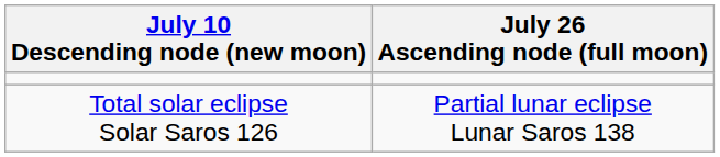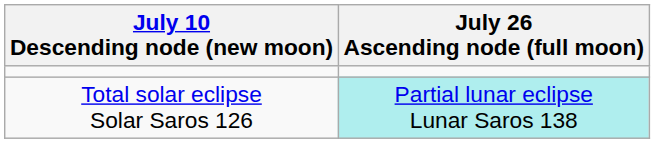row 3 | July 26 Ascending node (full moon): no background -> paleturquoise background
